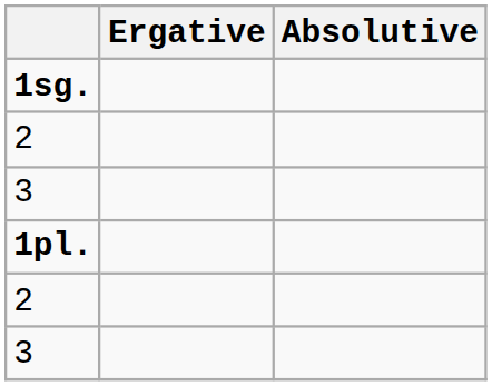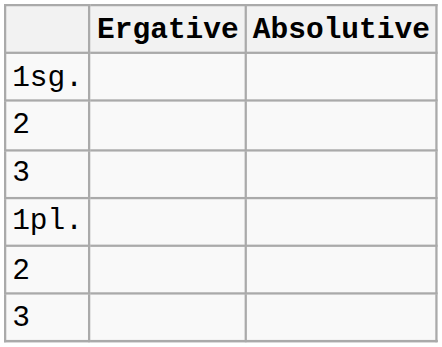1sg. | column 1: bold -> normal
1pl. | column 1: bold -> normal
